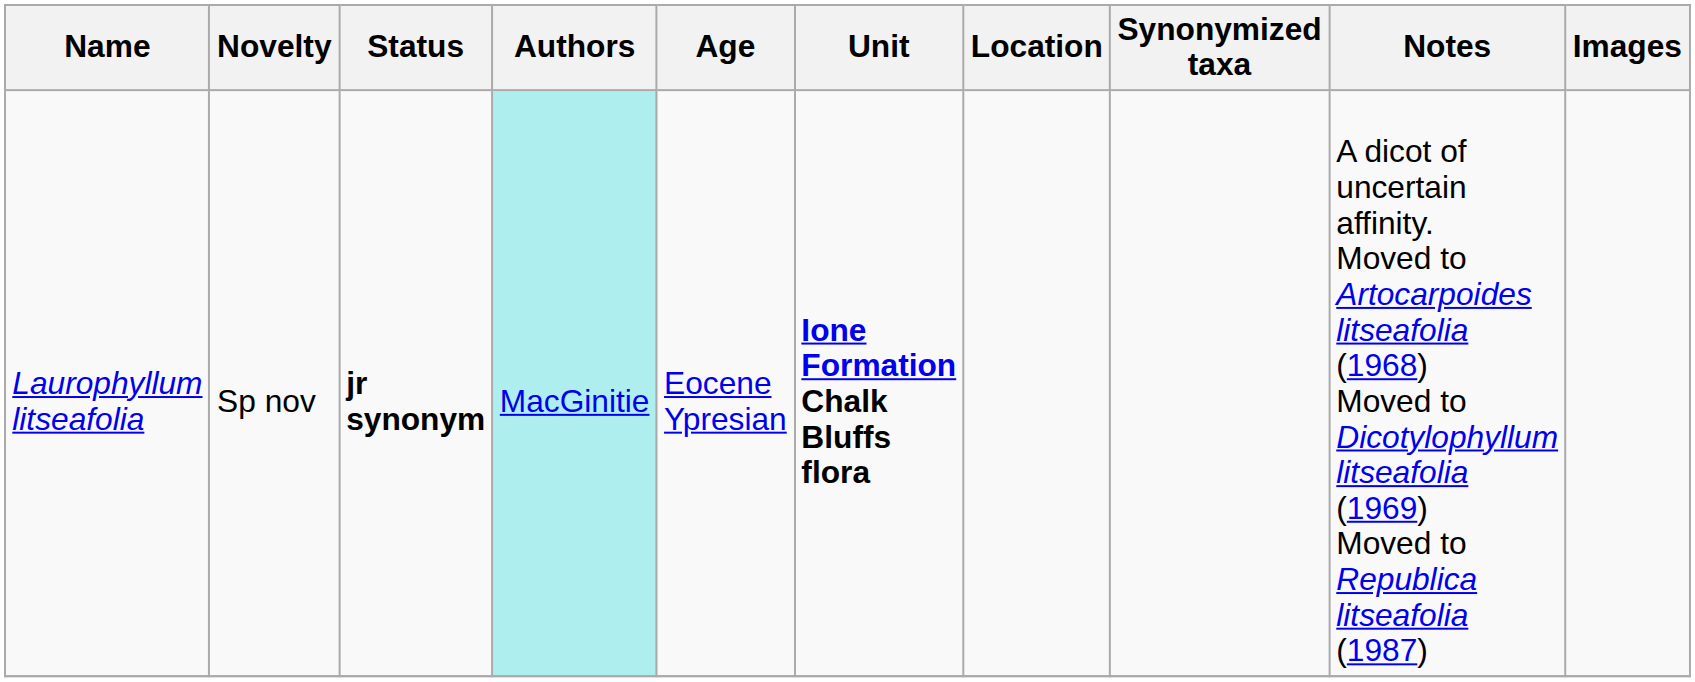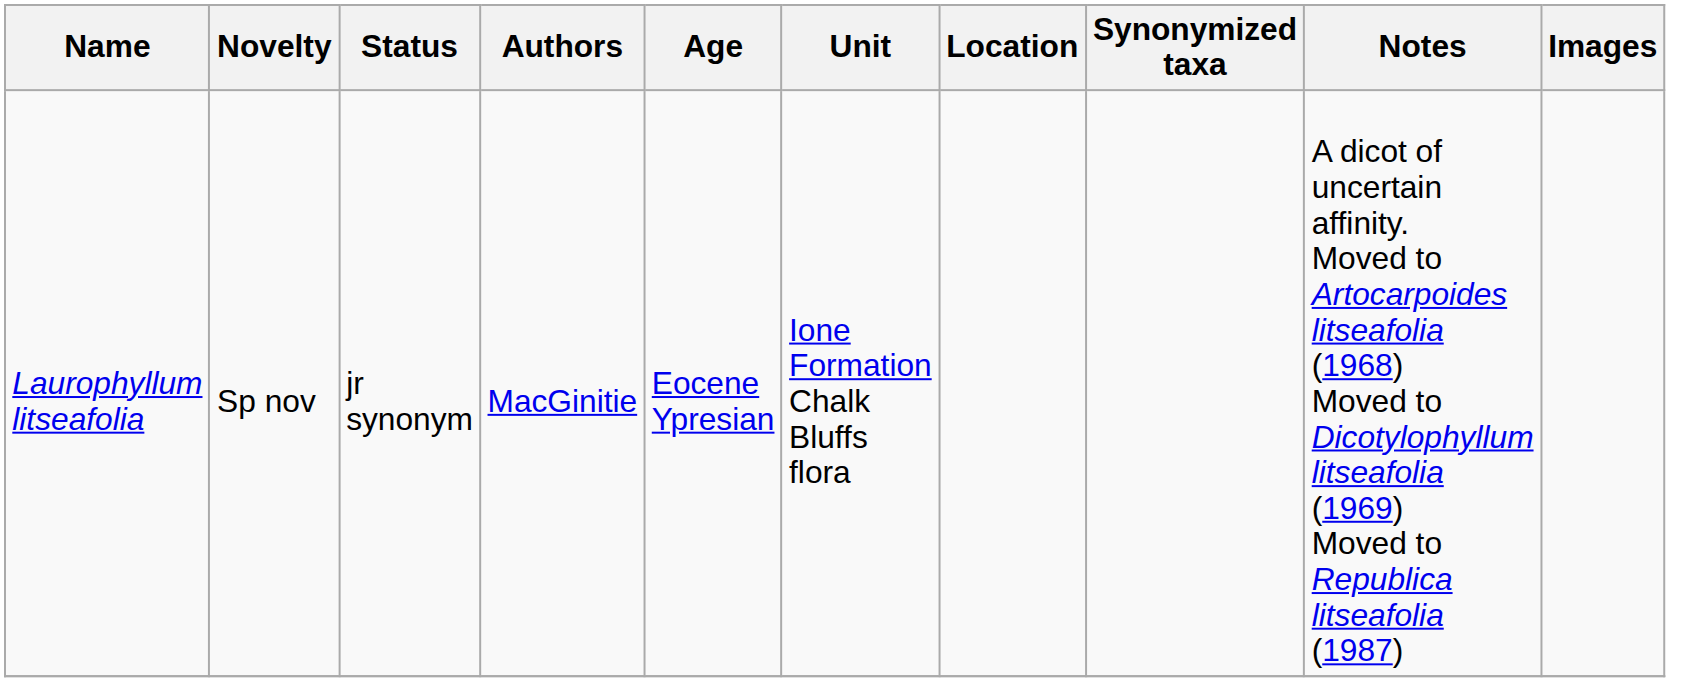Laurophyllum litseafolia | Status: bold -> normal
Laurophyllum litseafolia | Authors: paleturquoise background -> no background
Laurophyllum litseafolia | Unit: bold -> normal
